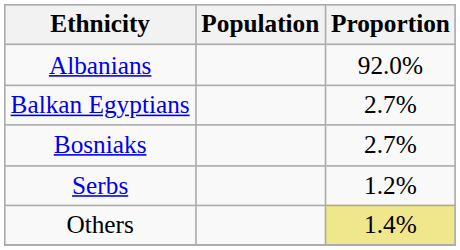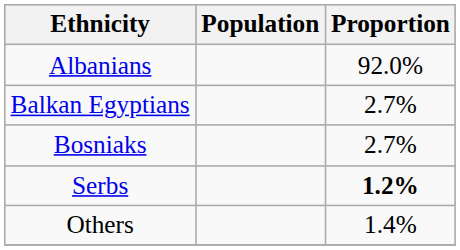Serbs | Proportion: normal -> bold
Others | Proportion: khaki background -> no background
